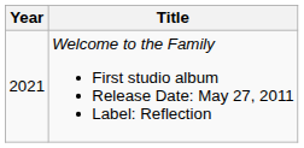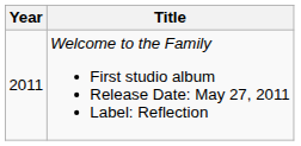row 2 | Year: 2021 -> 2011
